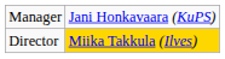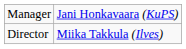Director | column 2: gold background -> no background
